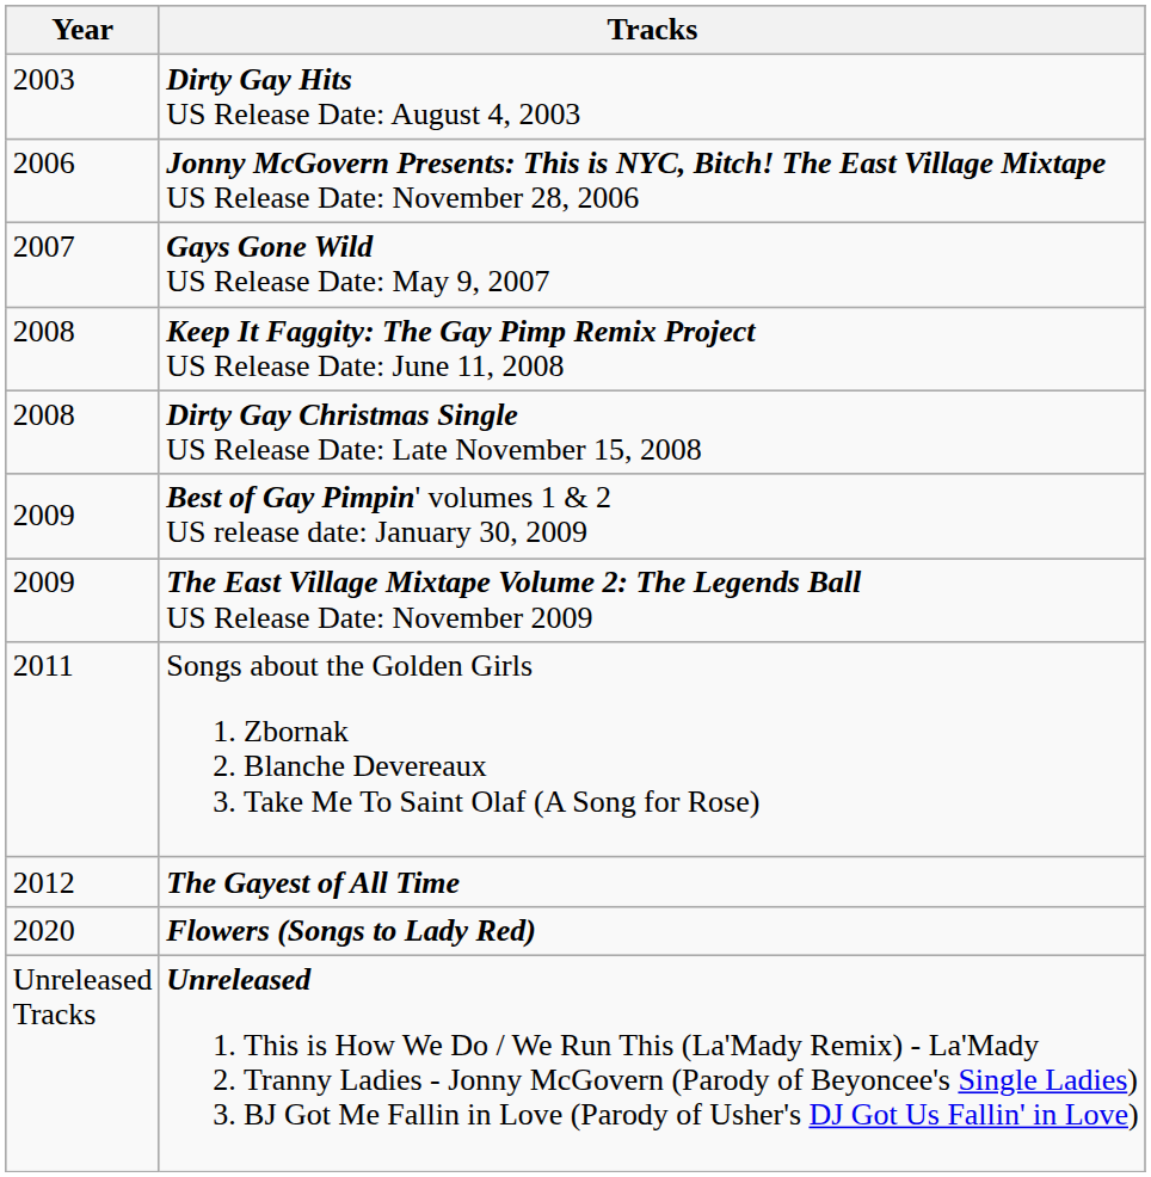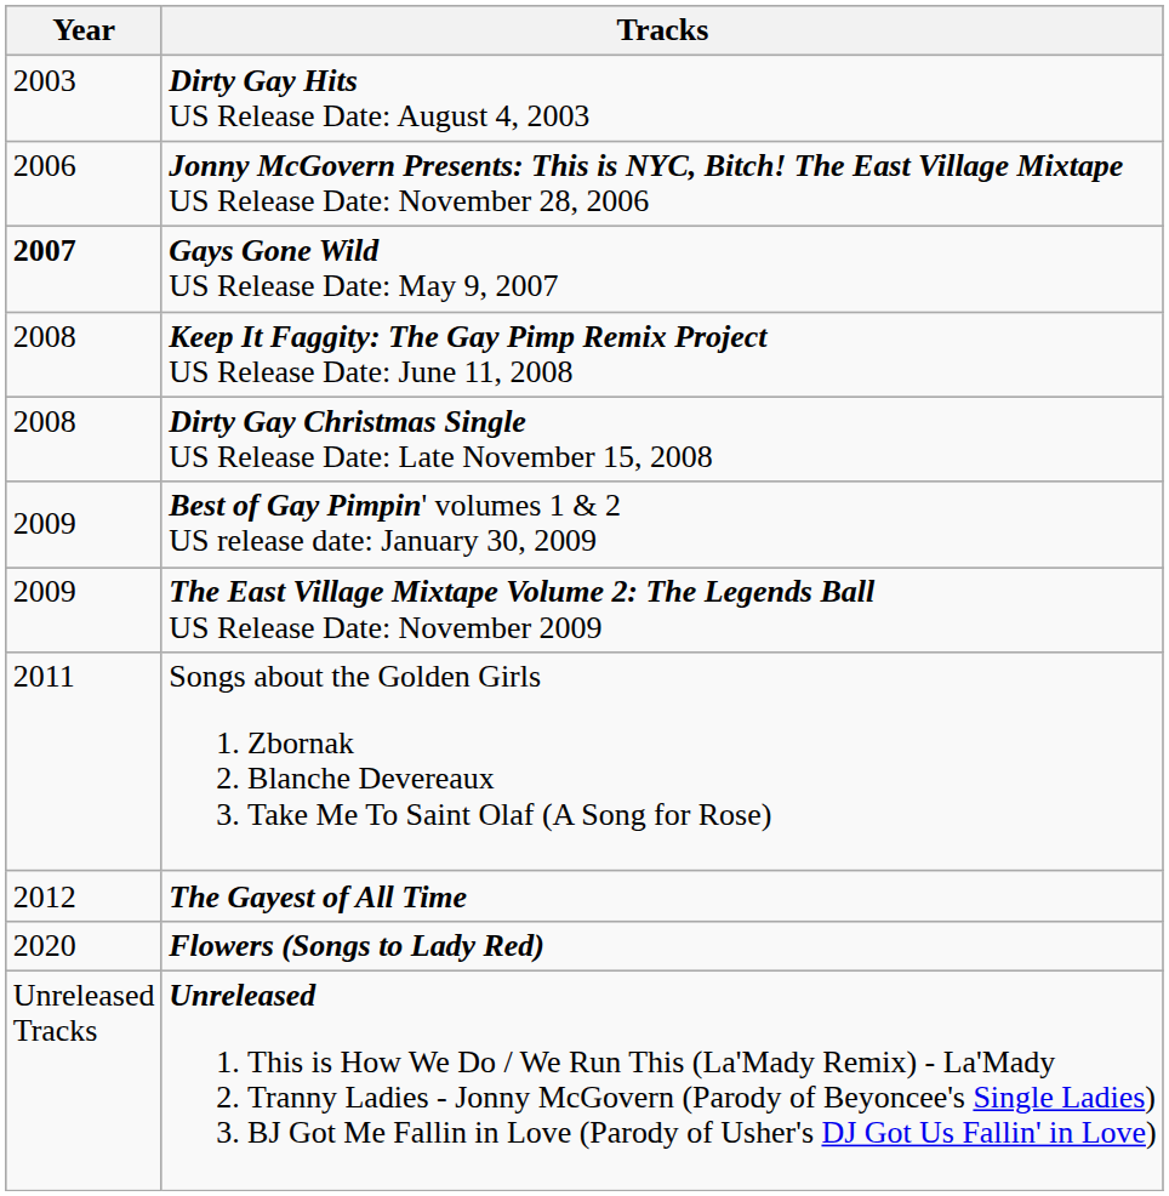Gays Gone Wild US Release Date: May 9, 2007 | Year: normal -> bold
